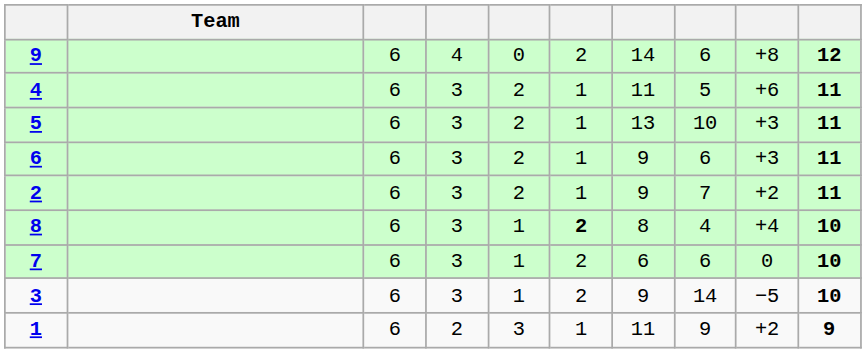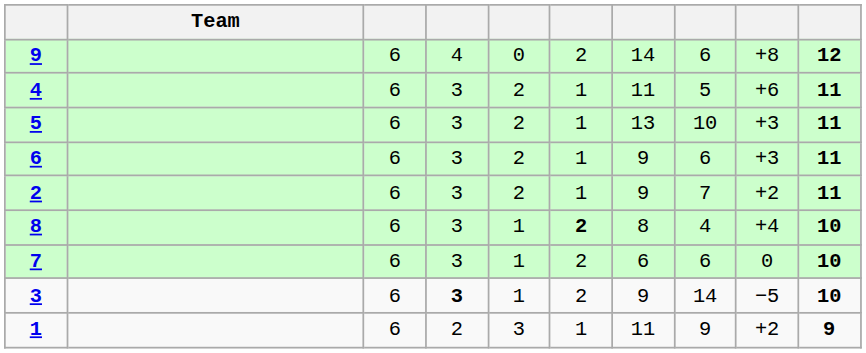row 9 | column 4: normal -> bold
